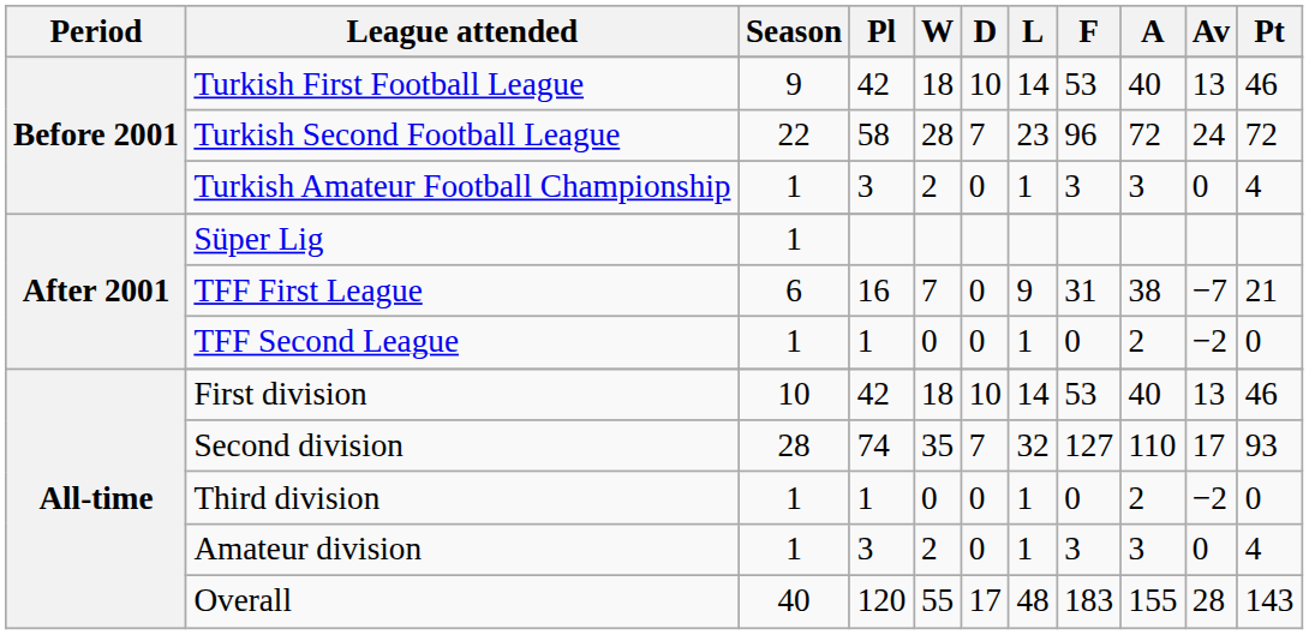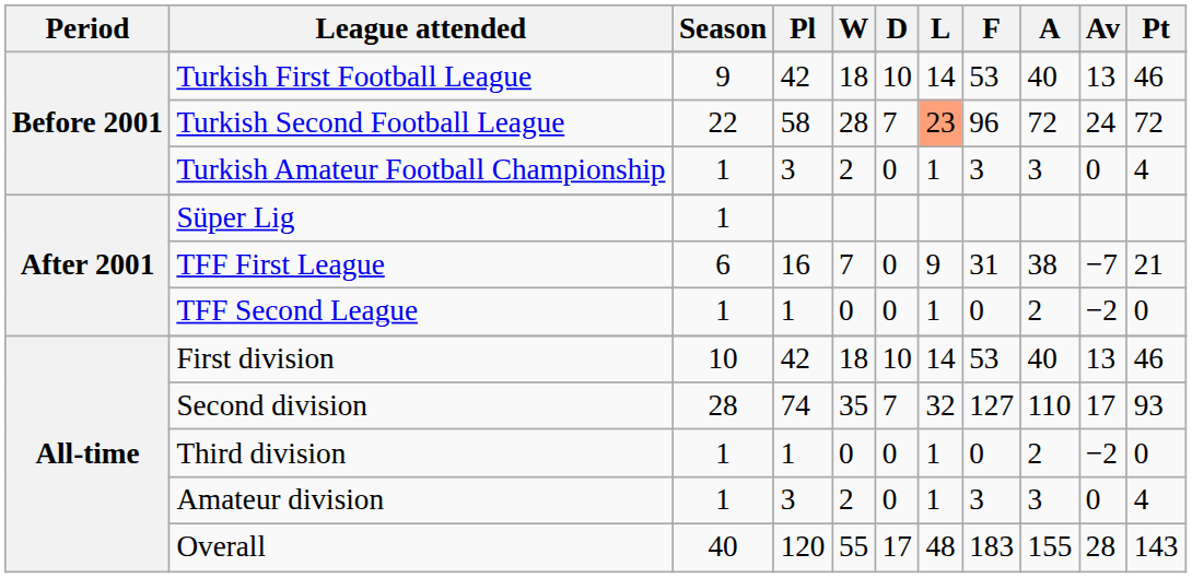Turkish Second Football League | L: no background -> lightsalmon background
